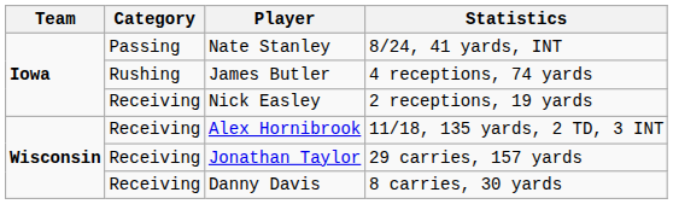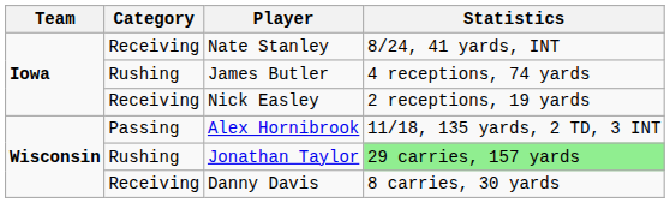Nate Stanley | Category: Passing -> Receiving
Alex Hornibrook | Category: Receiving -> Passing
Jonathan Taylor | Category: Receiving -> Rushing
Jonathan Taylor | Statistics: no background -> lightgreen background
